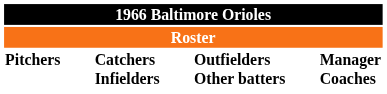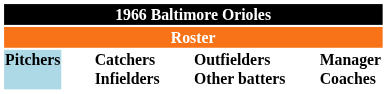Pitchers | column 1: no background -> lightblue background
